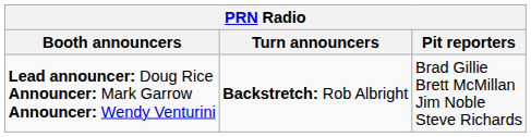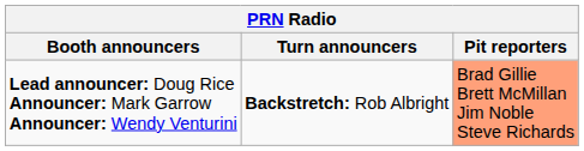row 3 | Pit reporters: no background -> lightsalmon background
